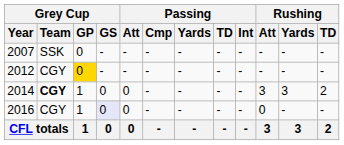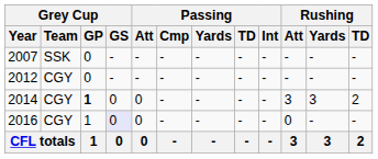2012 | Grey Cup / GP: gold background -> no background
2014 | Grey Cup / Team: bold -> normal
2014 | Grey Cup / GP: normal -> bold
